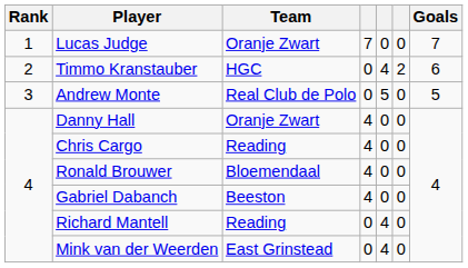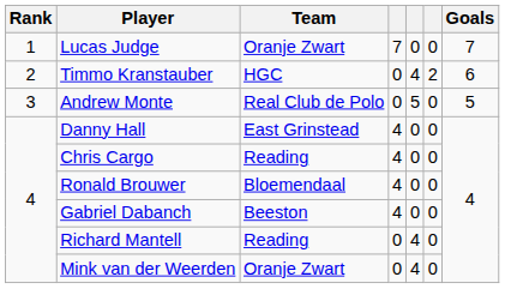Danny Hall | Team: Oranje Zwart -> East Grinstead
Mink van der Weerden | Team: East Grinstead -> Oranje Zwart
